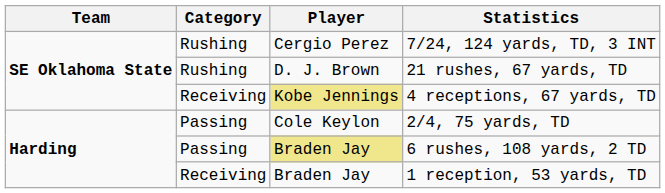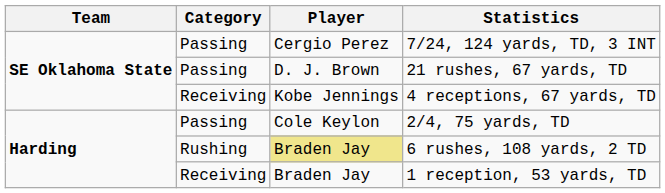7/24, 124 yards, TD, 3 INT | Category: Rushing -> Passing
21 rushes, 67 yards, TD | Category: Rushing -> Passing
4 receptions, 67 yards, TD | Player: khaki background -> no background
6 rushes, 108 yards, 2 TD | Category: Passing -> Rushing
